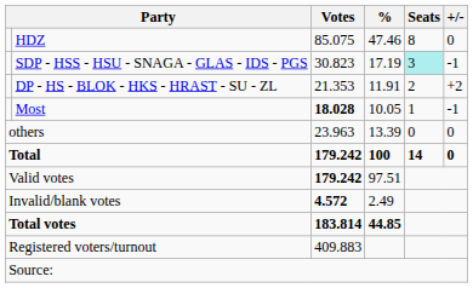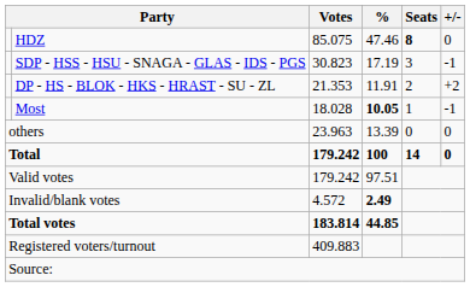HDZ | Seats: normal -> bold
SDP - HSS - HSU - SNAGA - GLAS - IDS - PGS | Seats: paleturquoise background -> no background
Most | Votes: bold -> normal
Most | %: normal -> bold
Valid votes | Votes: bold -> normal
Invalid/blank votes | Votes: bold -> normal
Invalid/blank votes | %: normal -> bold
